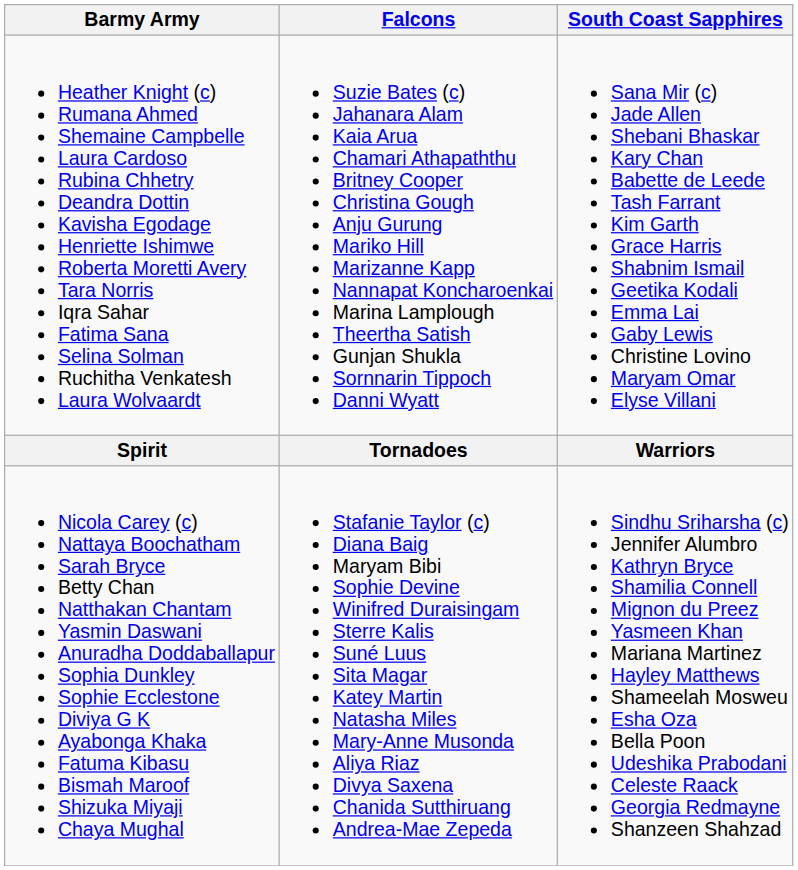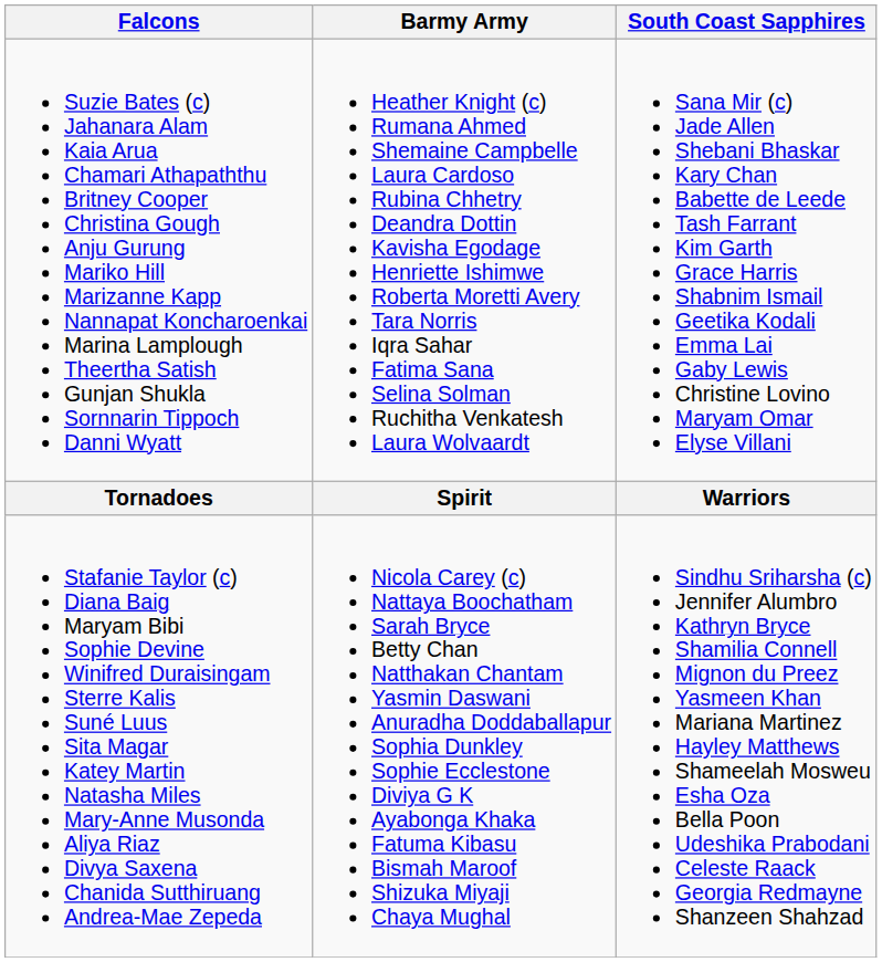columns swapped: Barmy Army <-> Falcons
